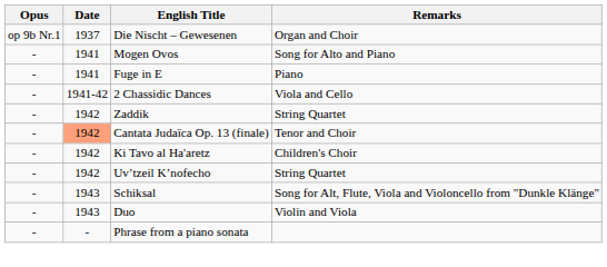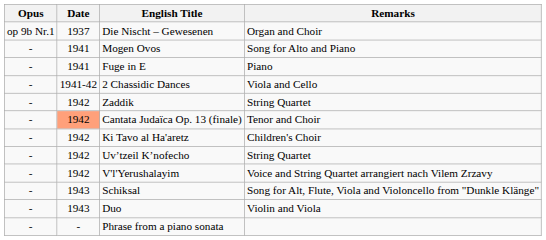+ row: - | 1942 | V'l'Yerushalayim | Voice and String Quartet arrangiert nach Vilem Zrzavy
